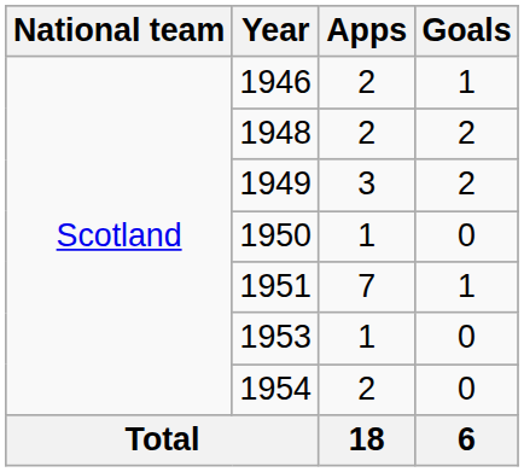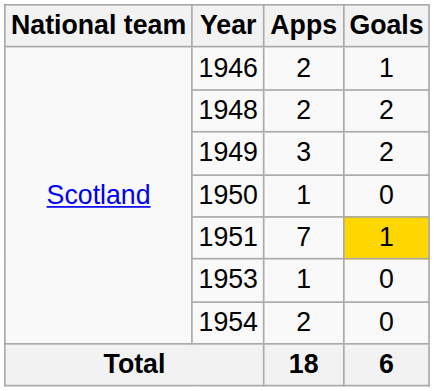1951 | Goals: no background -> gold background
